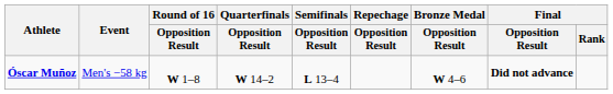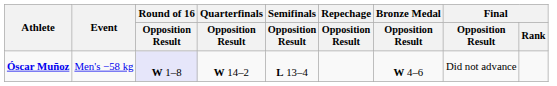Óscar Muñoz | Round of 16 / Opposition Result: no background -> lavender background
Óscar Muñoz | Final / Opposition Result: bold -> normal
